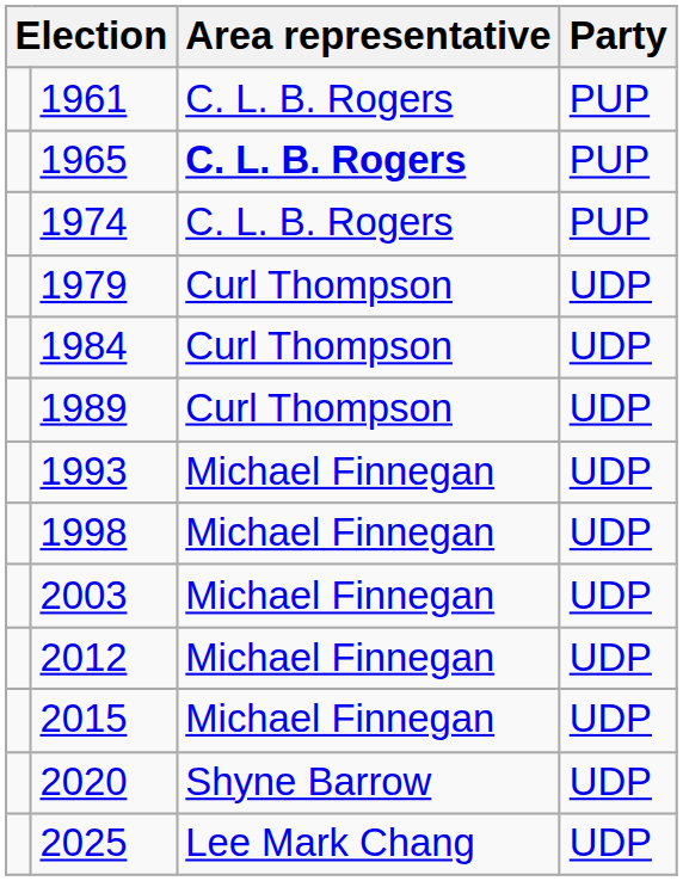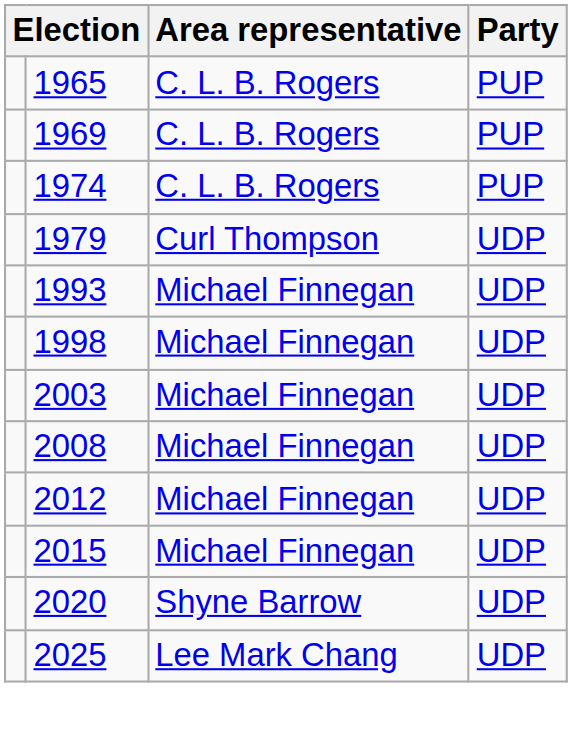- row: 1961 | C. L. B. Rogers | PUP
1965 | Area representative: bold -> normal
+ row: 1969 | C. L. B. Rogers | PUP
- row: 1984 | Curl Thompson | UDP
- row: 1989 | Curl Thompson | UDP
+ row: 2008 | Michael Finnegan | UDP
